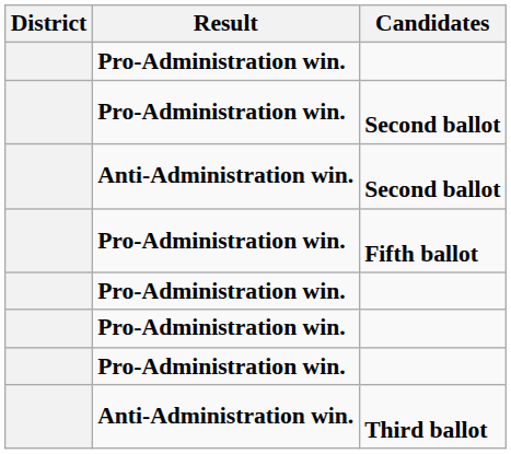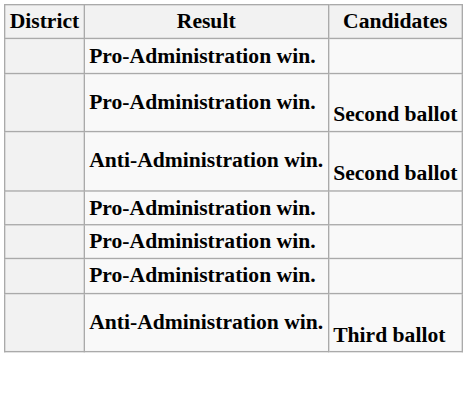- row: Pro-Administration win. | Fifth ballot
